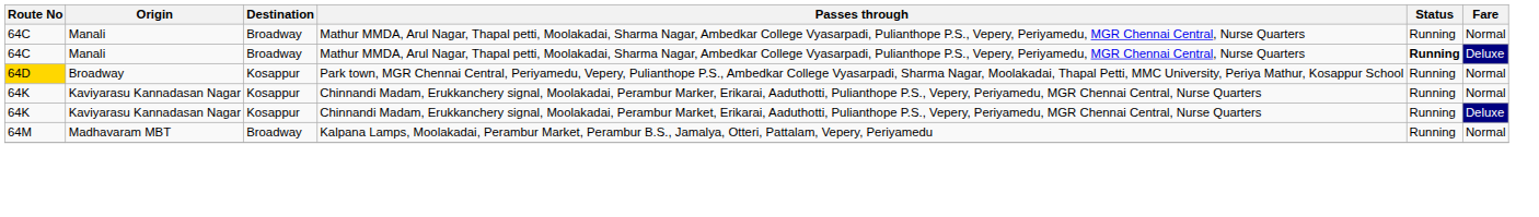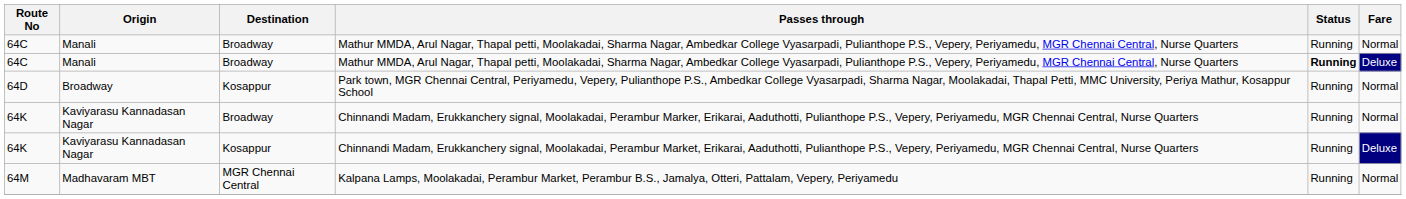row 4 | Route No: gold background -> no background
row 5 | Destination: Kosappur -> Broadway
row 7 | Destination: Broadway -> MGR Chennai Central
